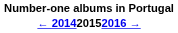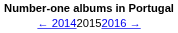row 2 | column 1: bold -> normal
